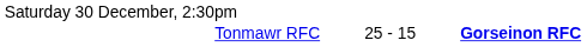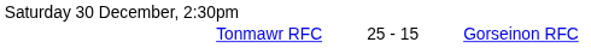Tonmawr RFC | column 3: bold -> normal
